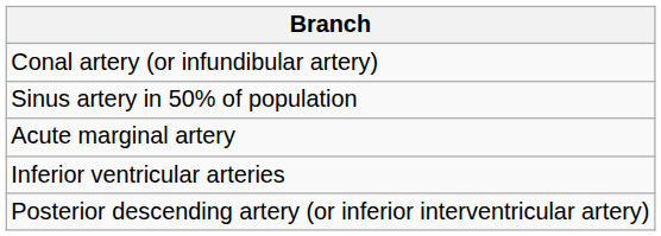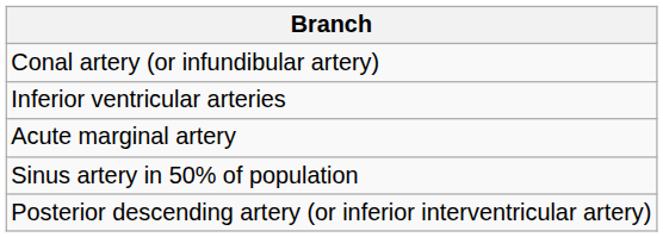row 3 | column 1: Sinus artery in 50% of population -> Inferior ventricular arteries
row 5 | column 1: Inferior ventricular arteries -> Sinus artery in 50% of population
